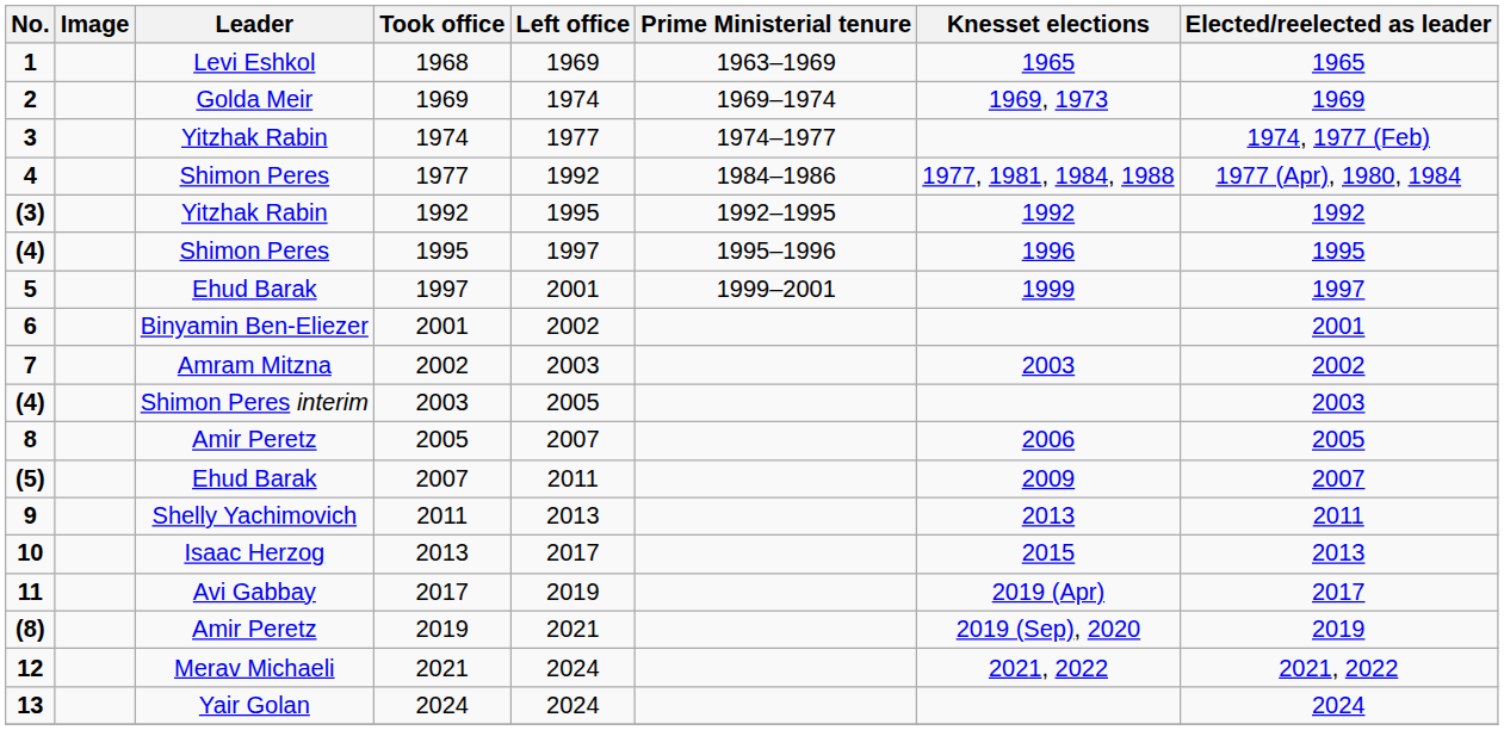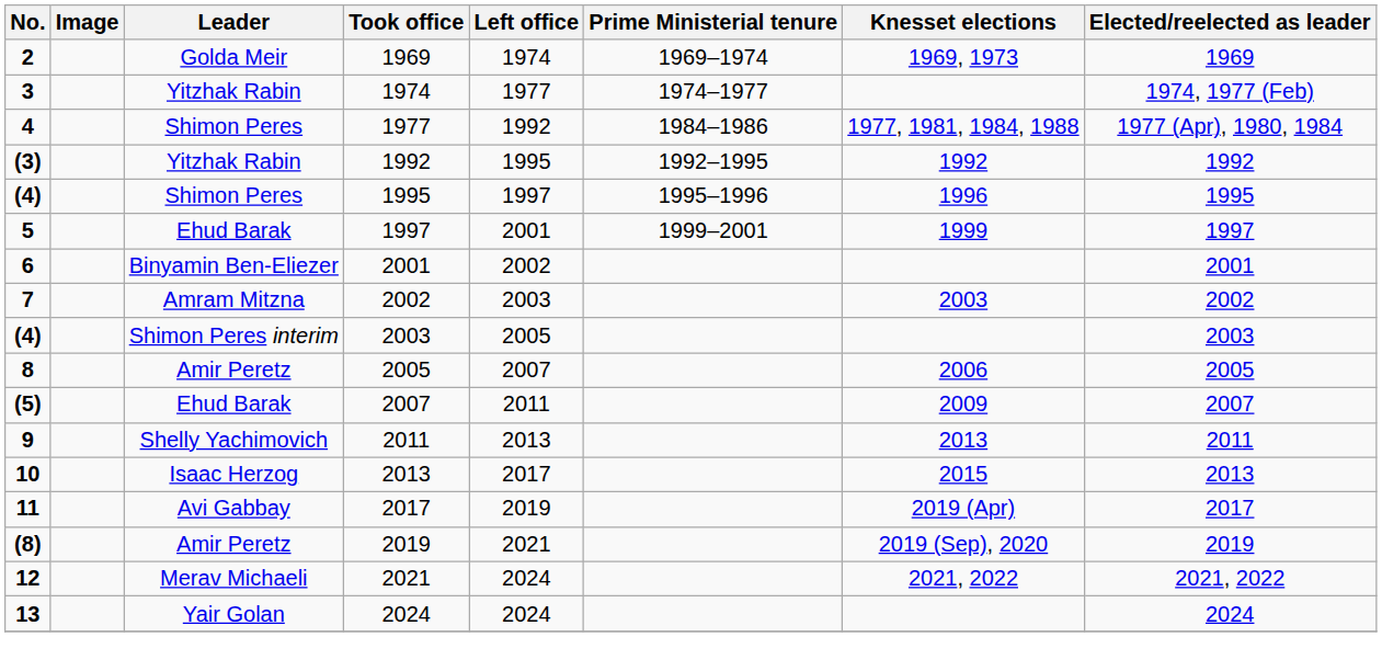- row: 1 | Levi Eshkol | 1968 | 1969 | 1963–1969 | 1965 | 1965
